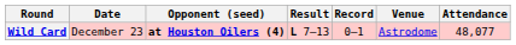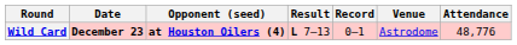Wild Card | Date: normal -> bold
Wild Card | Attendance: 48,077 -> 48,776
